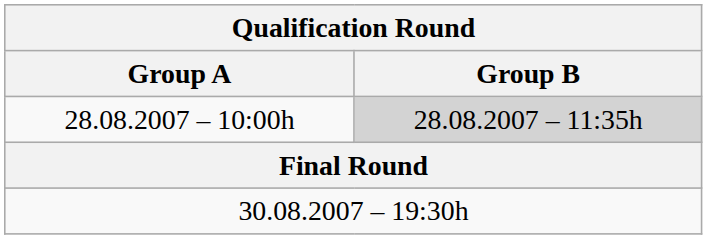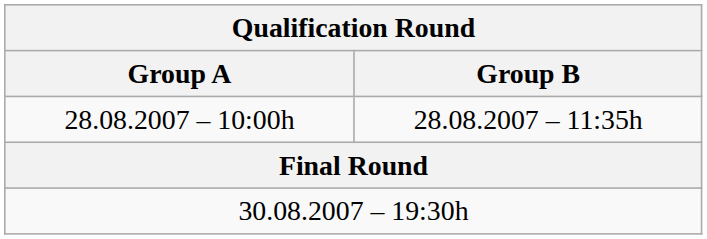28.08.2007 – 10:00h | Group B: lightgrey background -> no background
